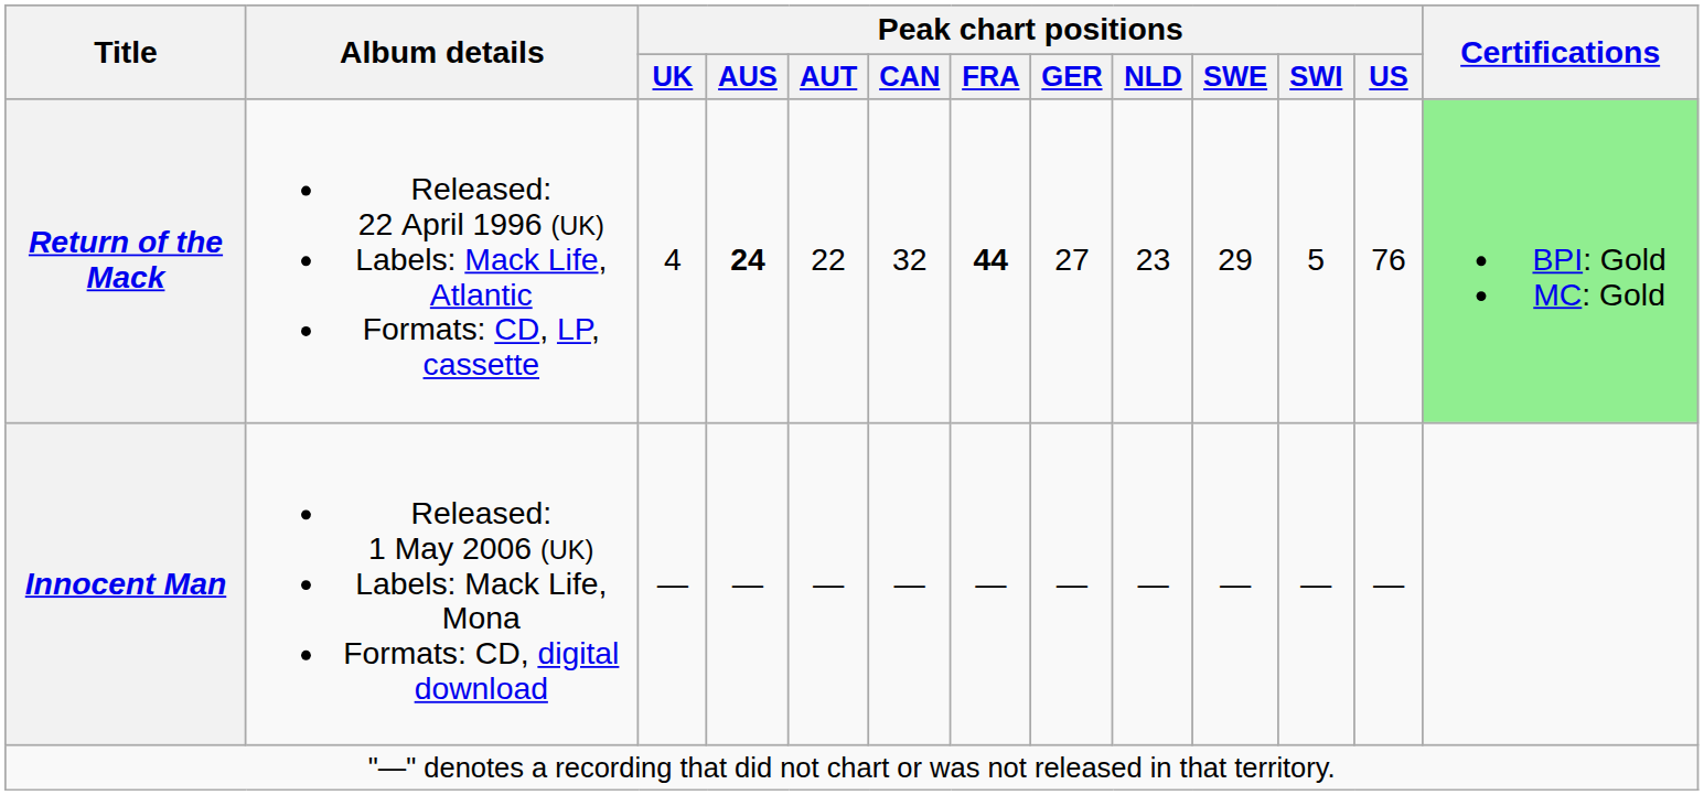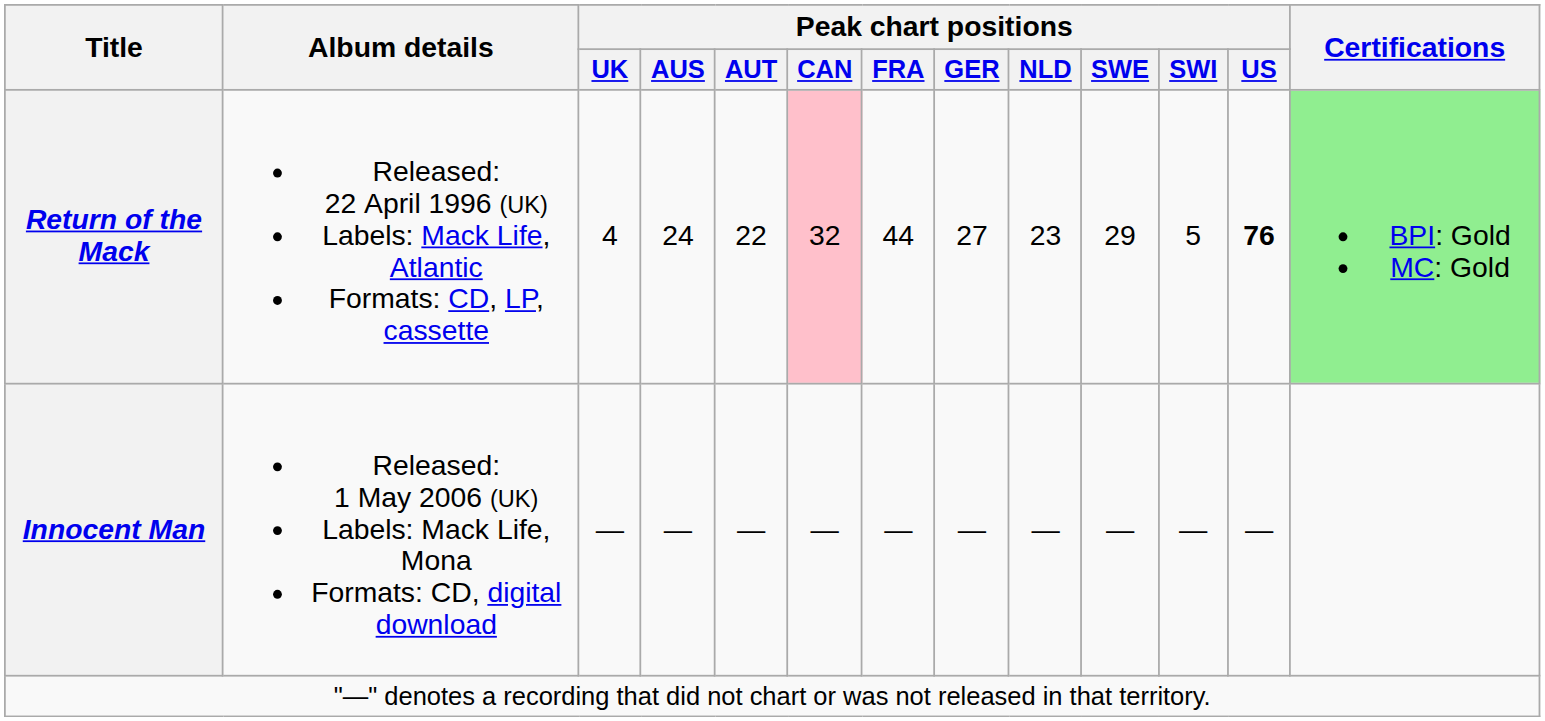Return of the Mack | Peak chart positions / AUS: bold -> normal
Return of the Mack | Peak chart positions / CAN: no background -> pink background
Return of the Mack | Peak chart positions / FRA: bold -> normal
Return of the Mack | Peak chart positions / US: normal -> bold
